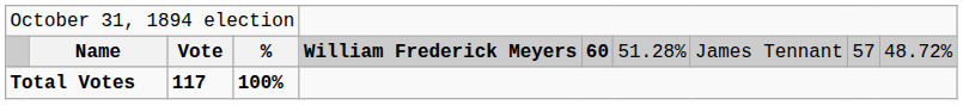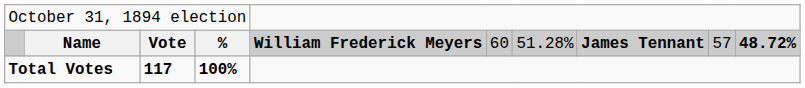row 2 | column 6: bold -> normal
row 2 | column 8: normal -> bold
row 2 | column 10: normal -> bold
